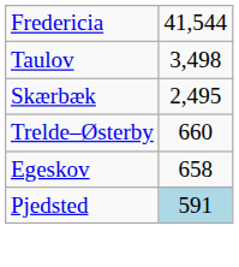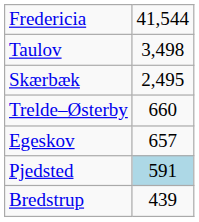Egeskov | column 2: 658 -> 657
+ row: Bredstrup | 439
